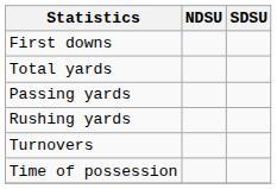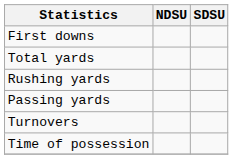rows swapped: Rushing yards <-> Passing yards
